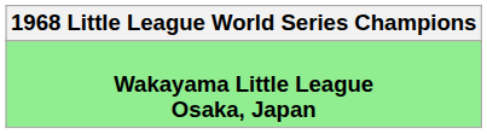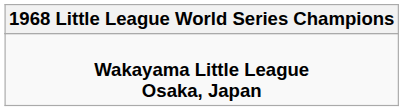row 2 | column 1: lightgreen background -> no background
